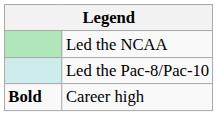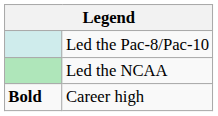rows swapped: Led the Pac-8/Pac-10 <-> Led the NCAA
